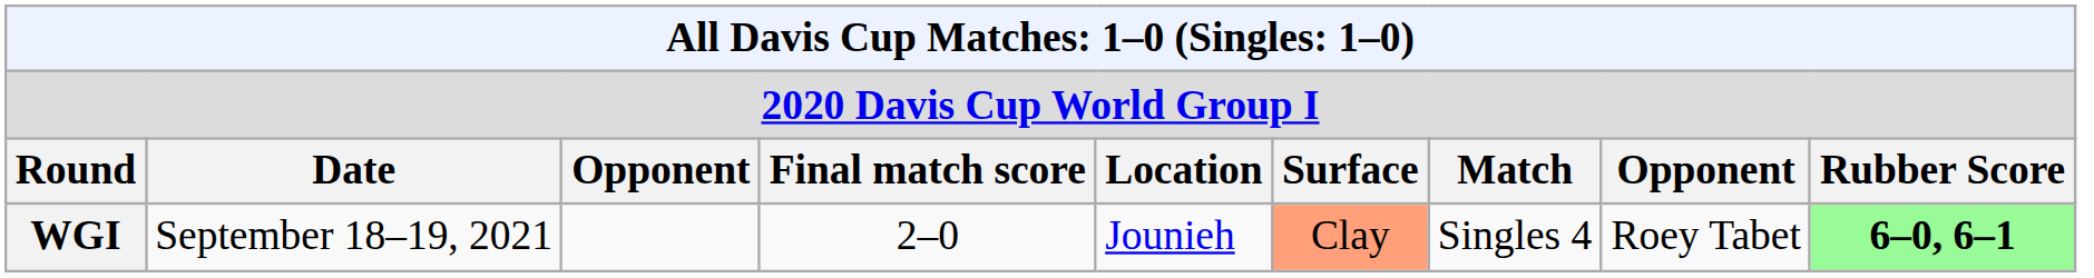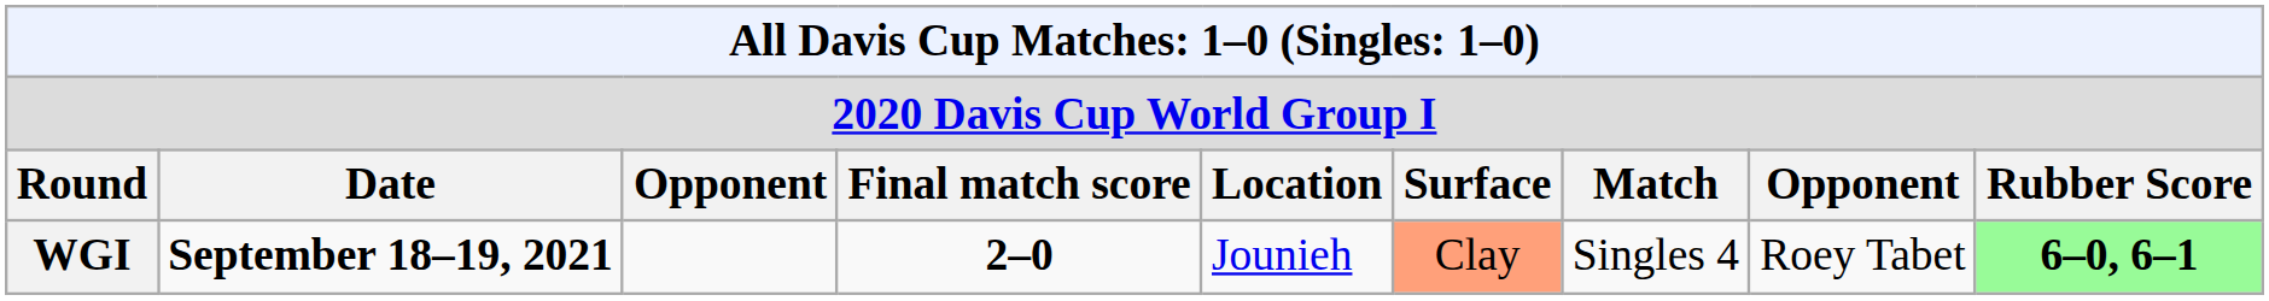WGI | Date: normal -> bold
WGI | Final match score: normal -> bold
